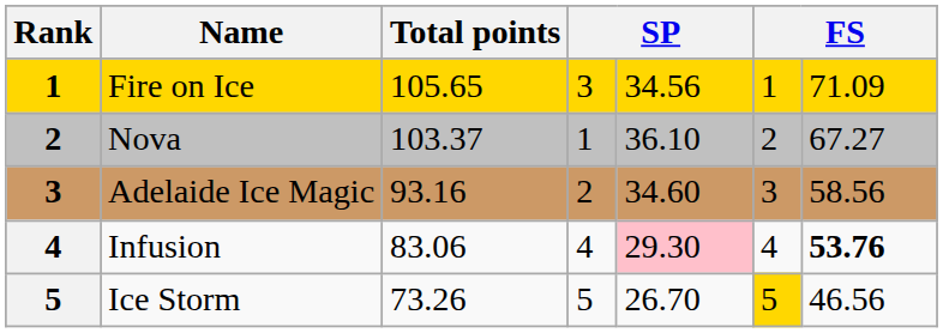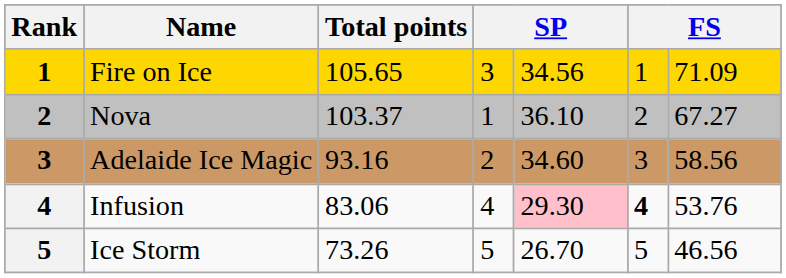Infusion | column 6: normal -> bold
Infusion | column 7: bold -> normal
Ice Storm | column 6: gold background -> no background
